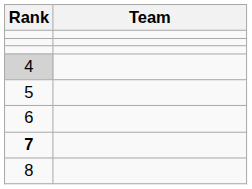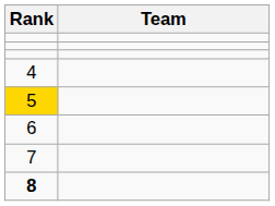row 5 | Rank: lightgrey background -> no background
row 6 | Rank: no background -> gold background
row 8 | Rank: bold -> normal
row 9 | Rank: normal -> bold
